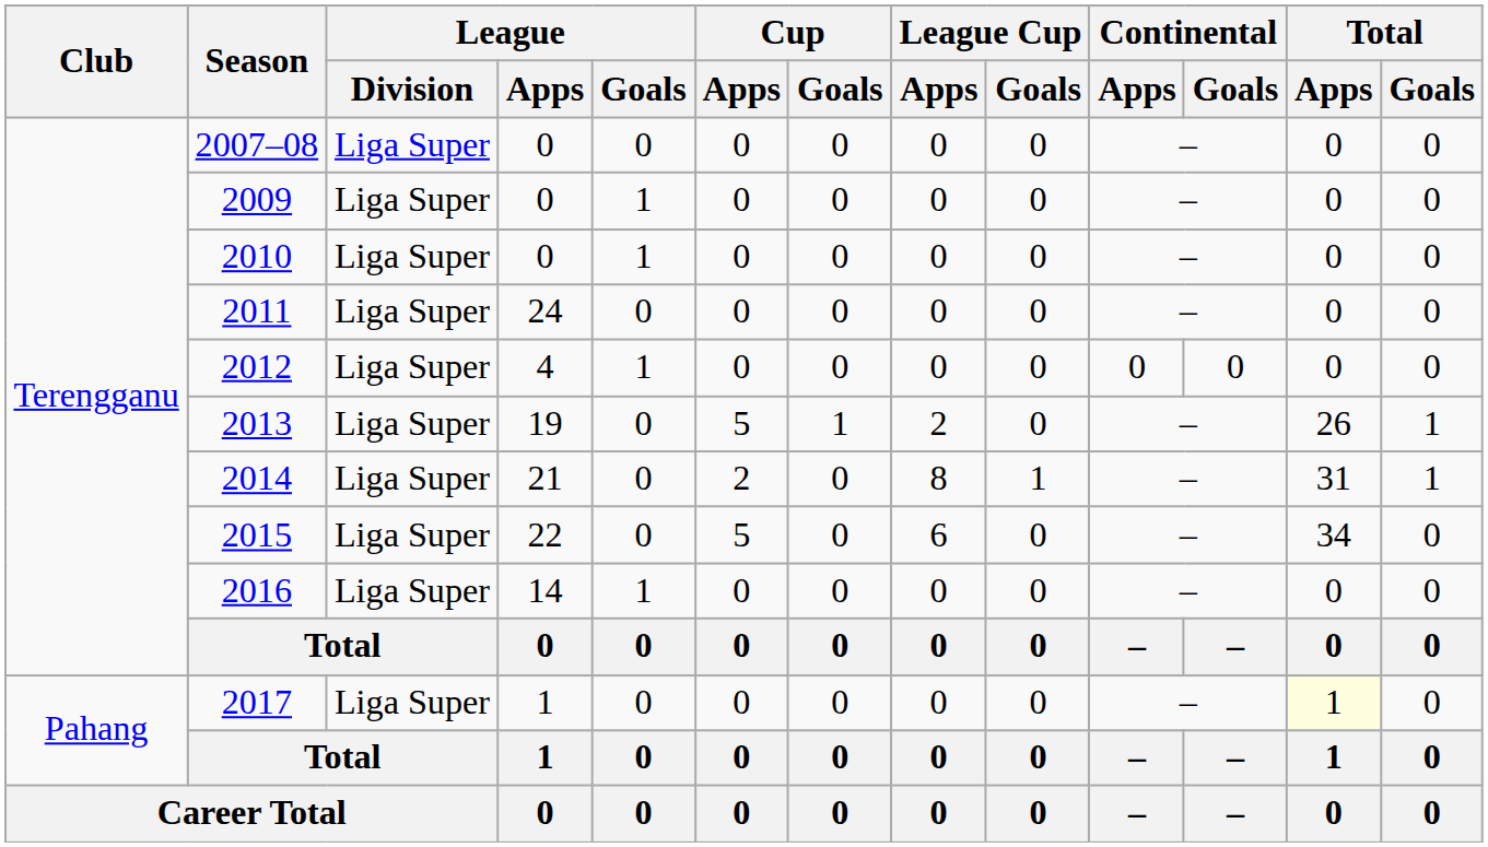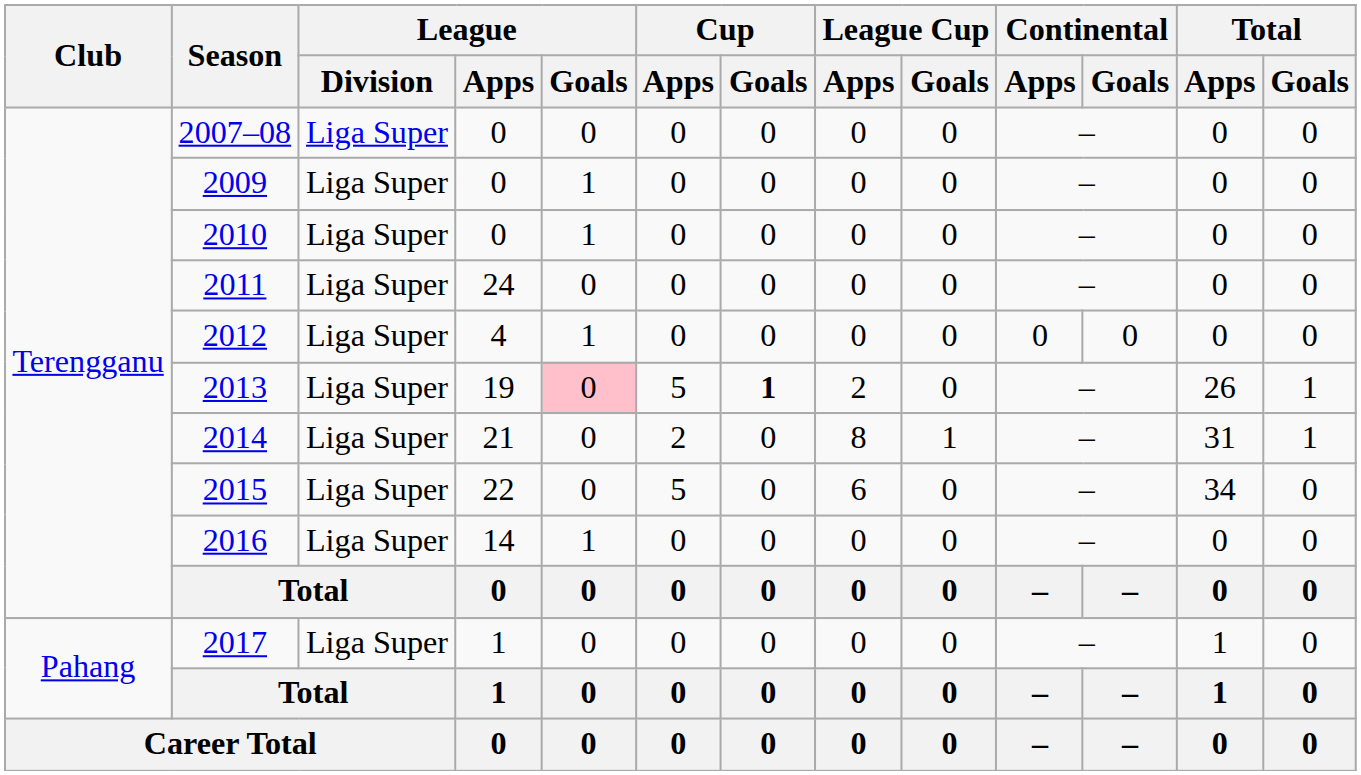2013 | League / Goals: no background -> pink background
2013 | Cup / Goals: normal -> bold
2017 | Total / Apps: lightyellow background -> no background
